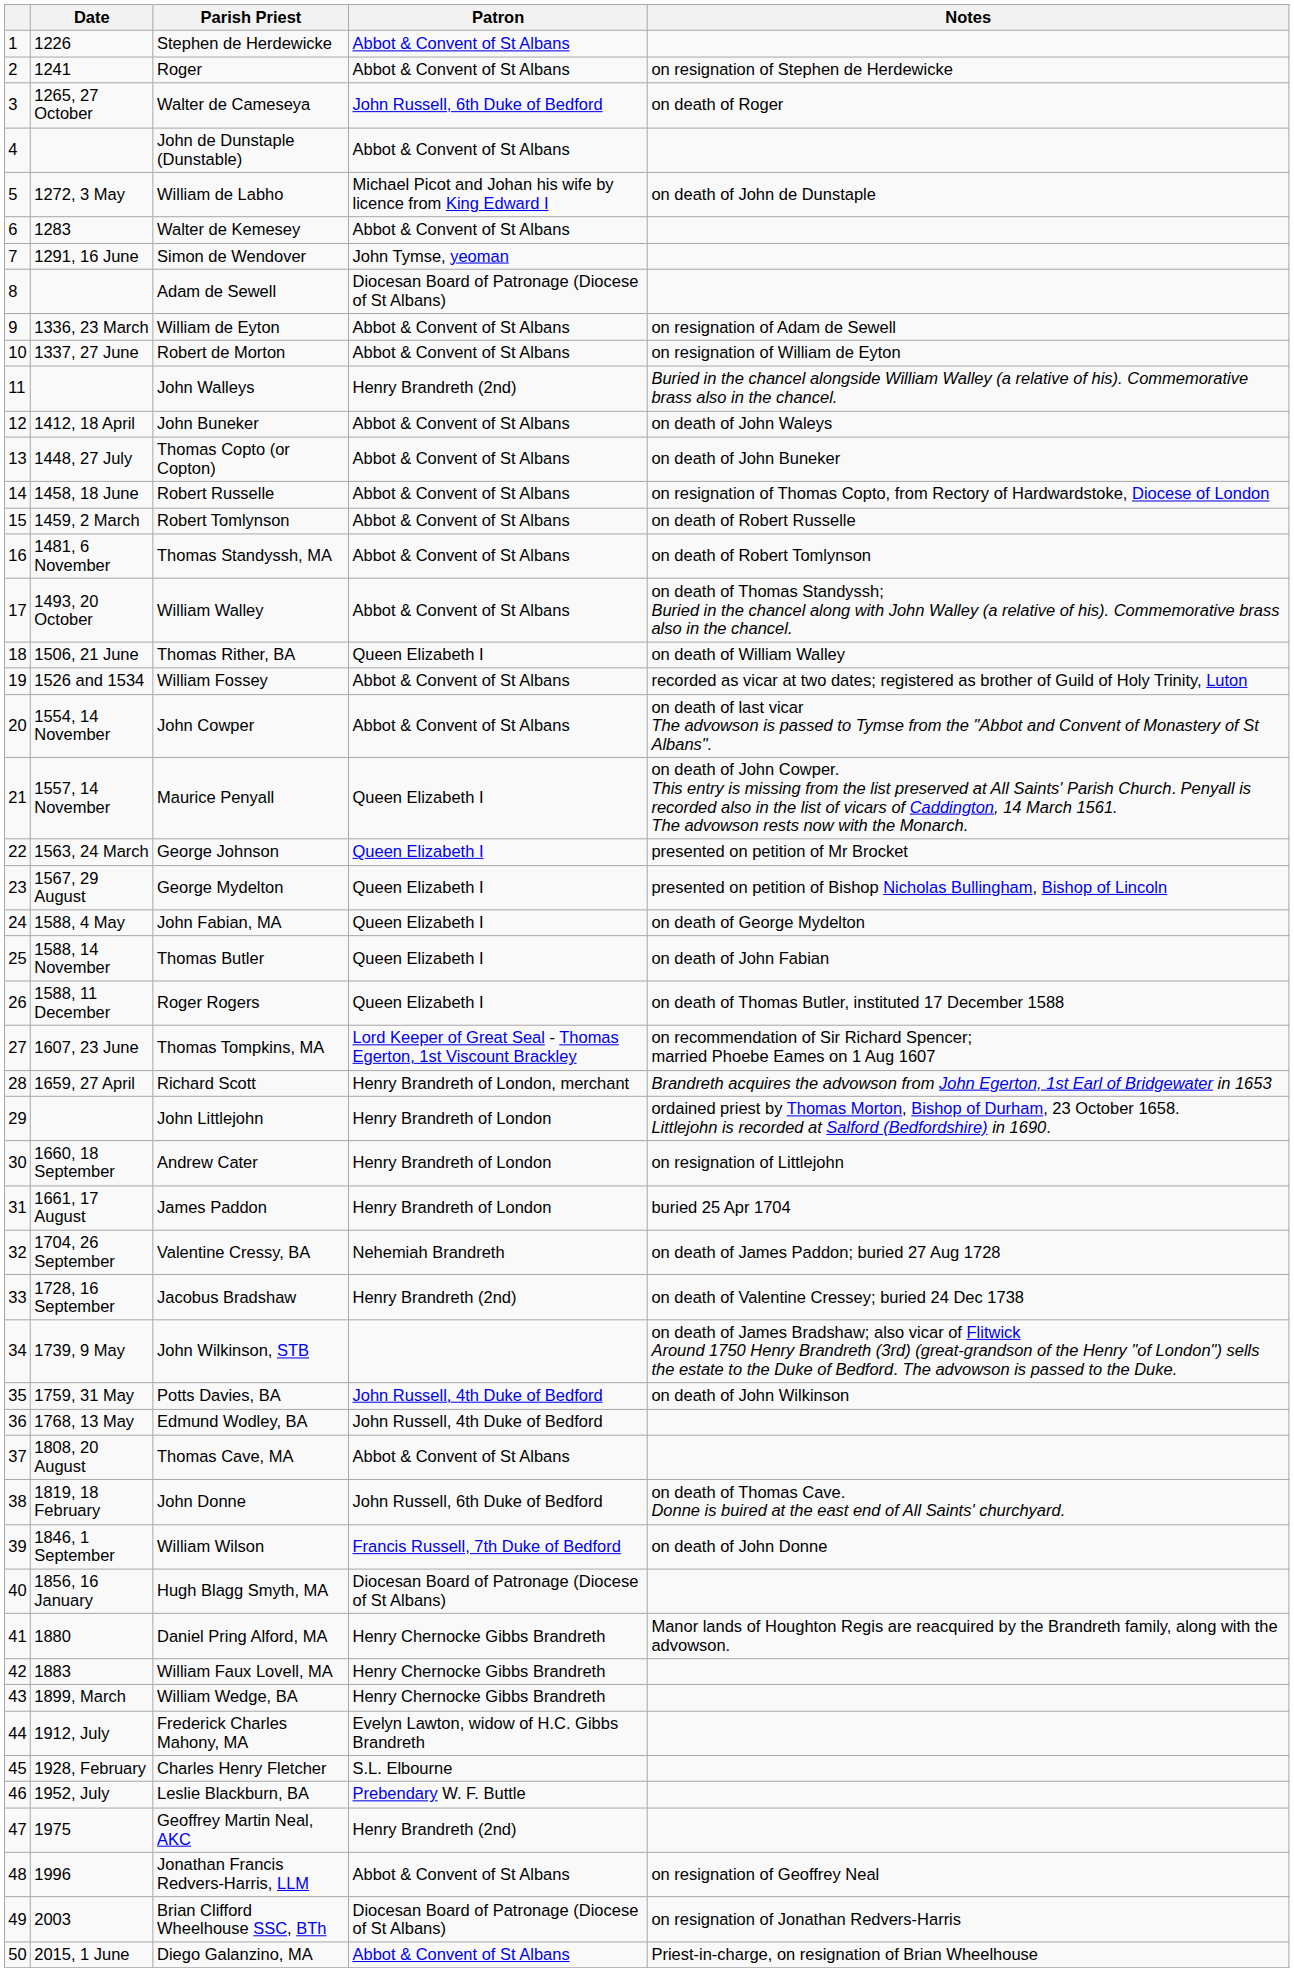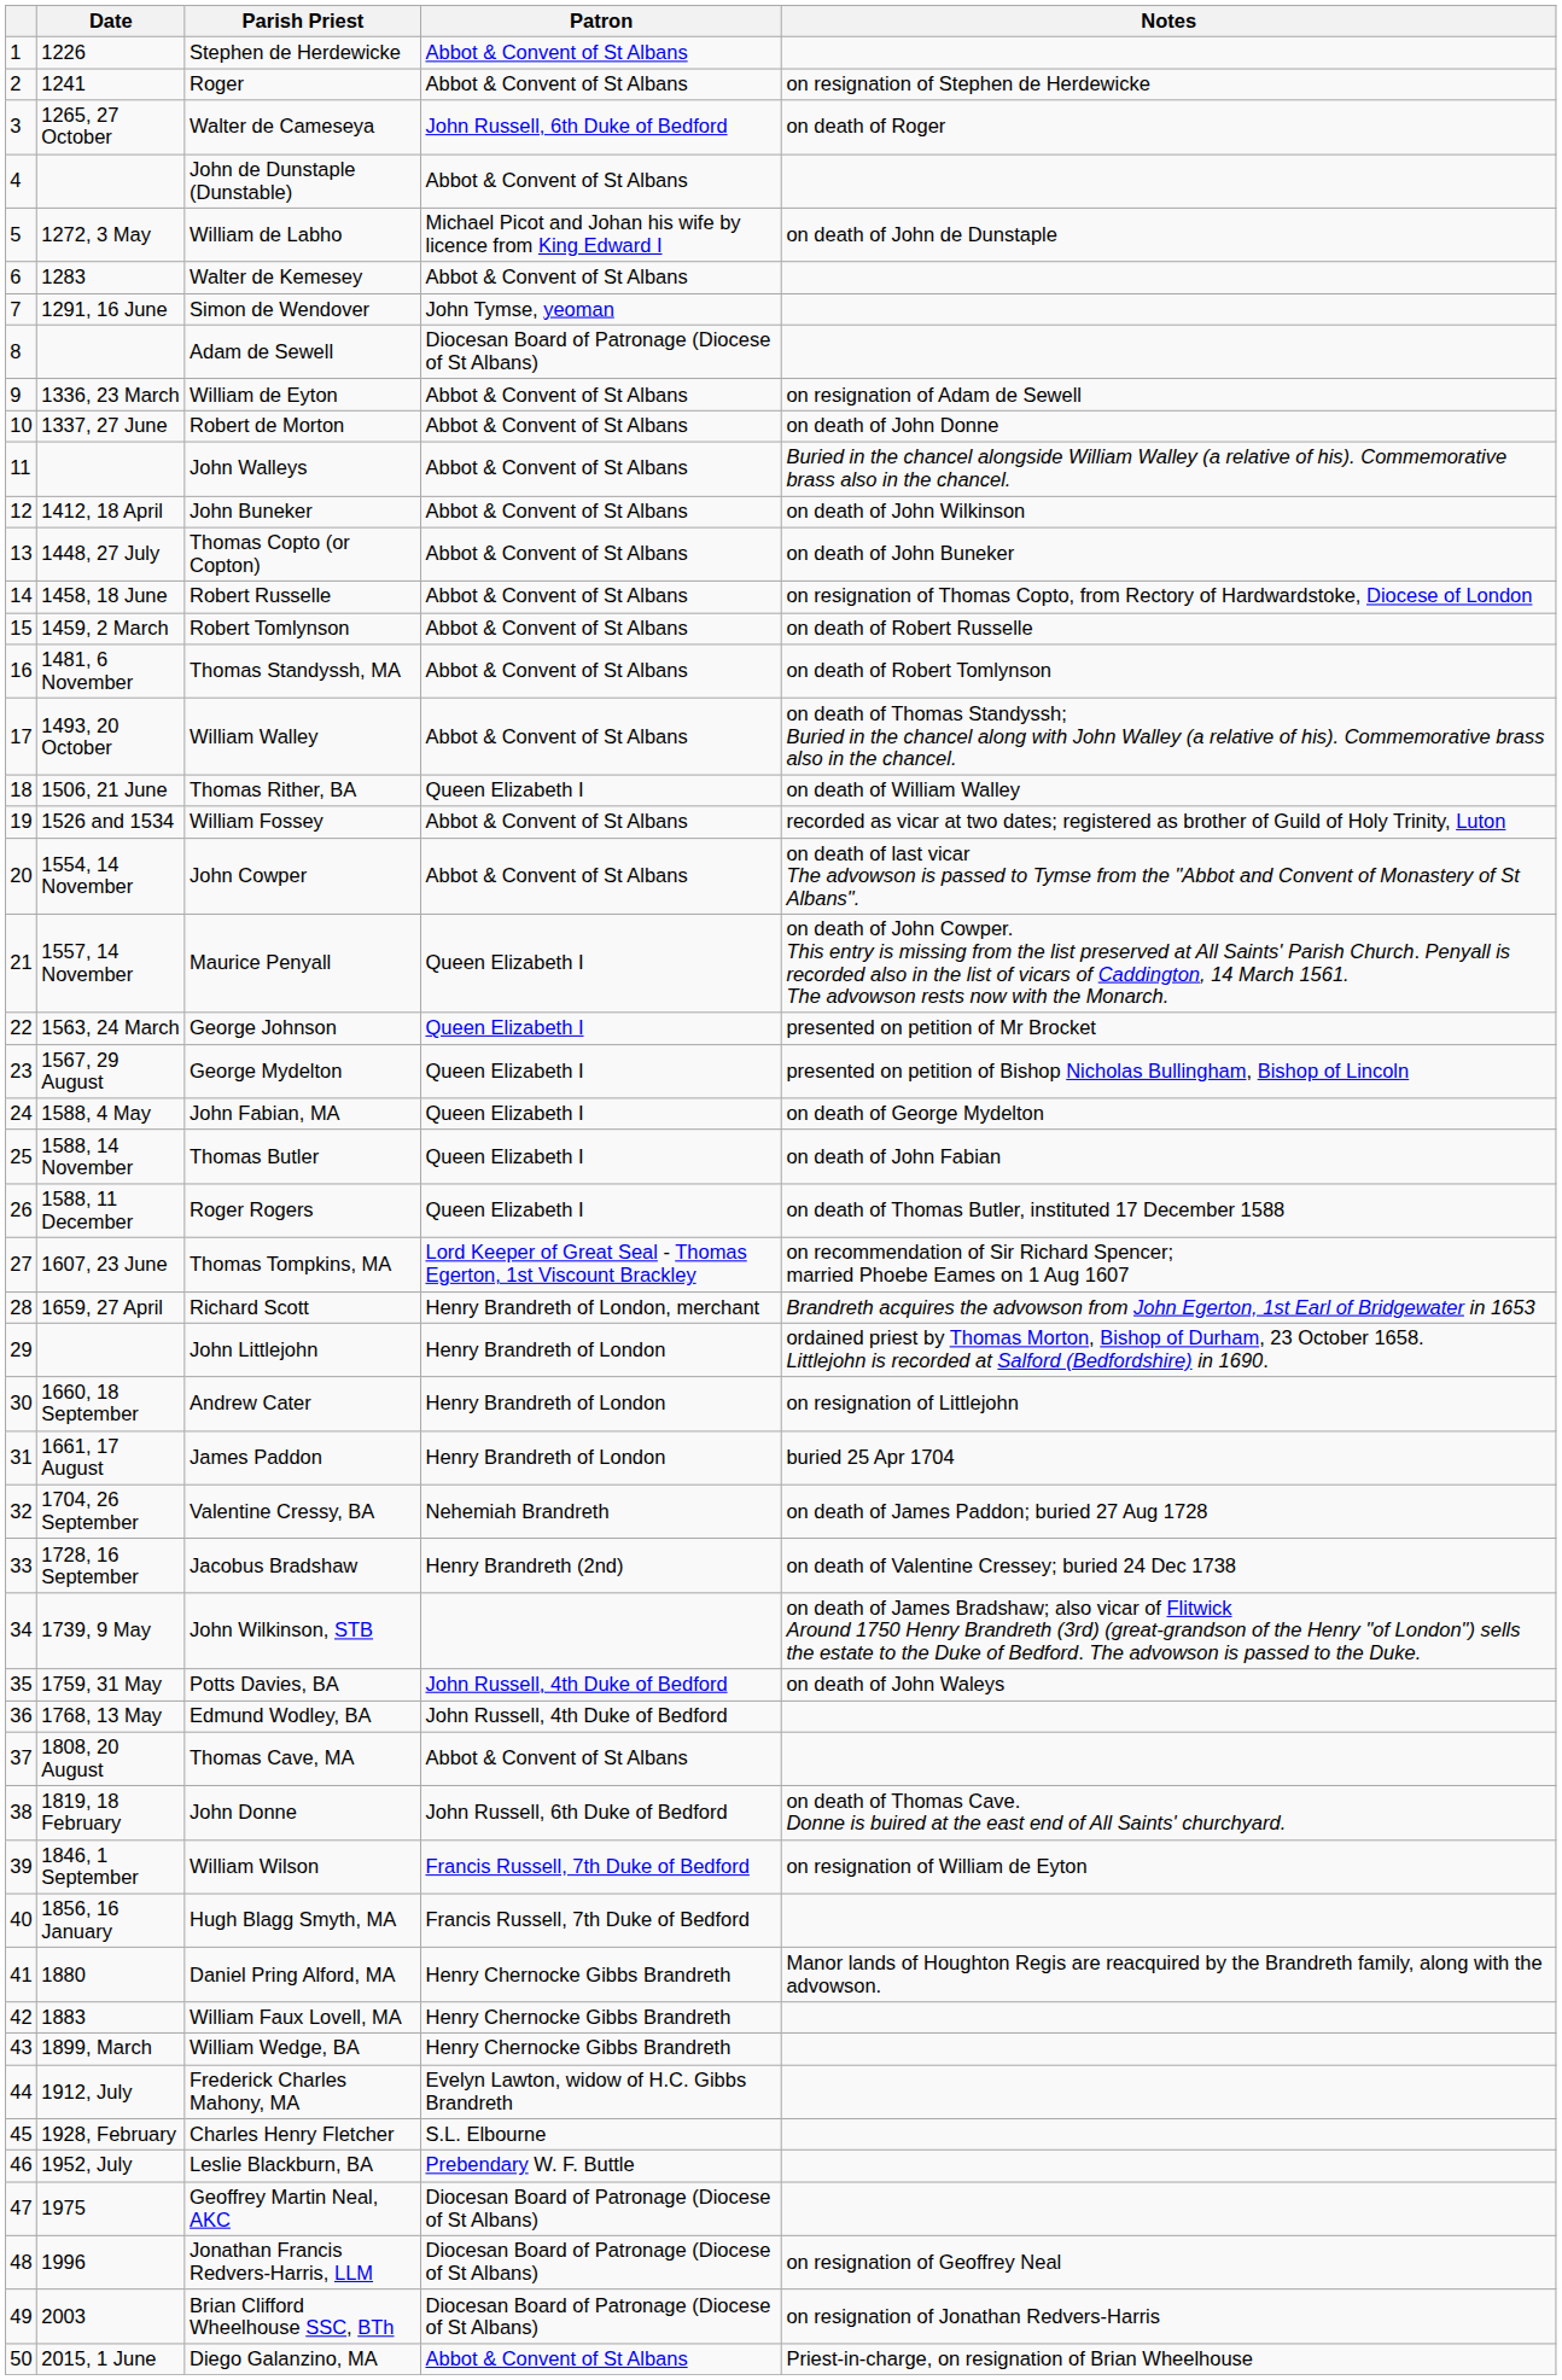Robert de Morton | Notes: on resignation of William de Eyton -> on death of John Donne
John Walleys | Patron: Henry Brandreth (2nd) -> Abbot & Convent of St Albans
John Buneker | Notes: on death of John Waleys -> on death of John Wilkinson
Potts Davies, BA | Notes: on death of John Wilkinson -> on death of John Waleys
William Wilson | Notes: on death of John Donne -> on resignation of William de Eyton
Hugh Blagg Smyth, MA | Patron: Diocesan Board of Patronage (Diocese of St Albans) -> Francis Russell, 7th Duke of Bedford
Geoffrey Martin Neal, AKC | Patron: Henry Brandreth (2nd) -> Diocesan Board of Patronage (Diocese of St Albans)
Jonathan Francis Redvers-Harris, LLM | Patron: Abbot & Convent of St Albans -> Diocesan Board of Patronage (Diocese of St Albans)
